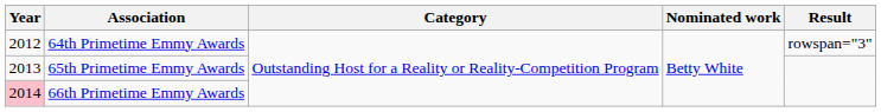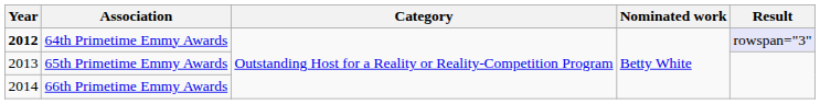64th Primetime Emmy Awards | Year: normal -> bold
64th Primetime Emmy Awards | Result: no background -> lavender background
66th Primetime Emmy Awards | Year: pink background -> no background
